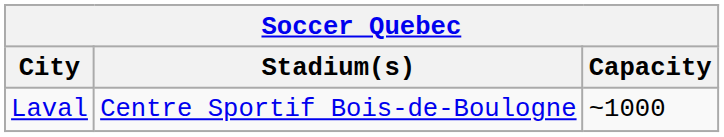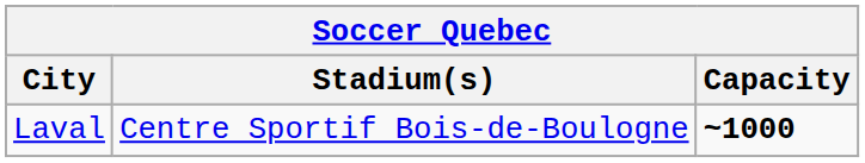Laval | Capacity: normal -> bold
